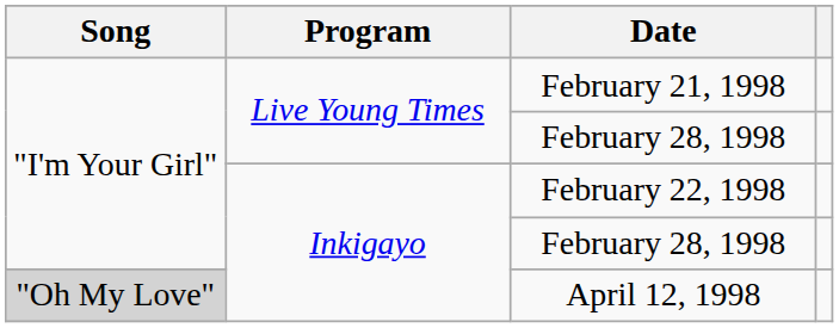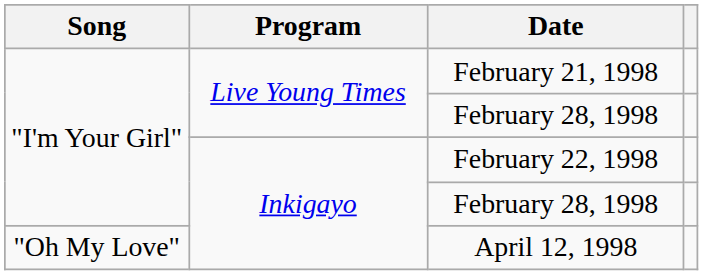April 12, 1998 | Song: lightgrey background -> no background
